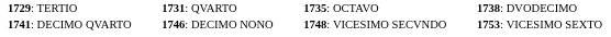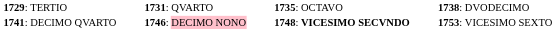DECIMO QVARTO | column 4: no background -> pink background
DECIMO QVARTO | column 6: normal -> bold
